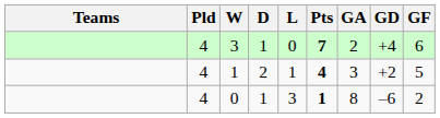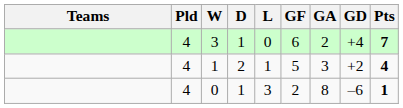columns swapped: GF <-> Pts
